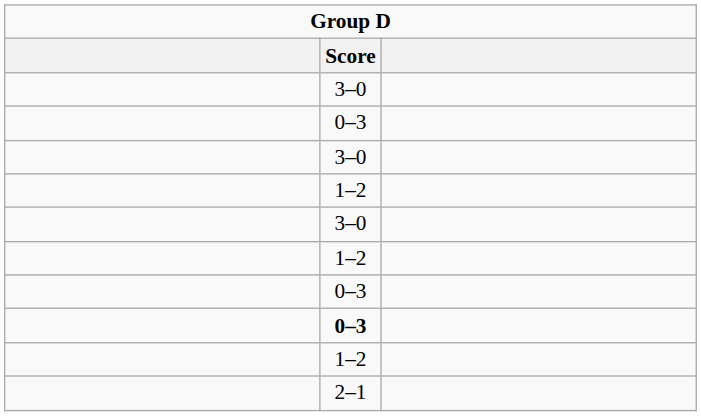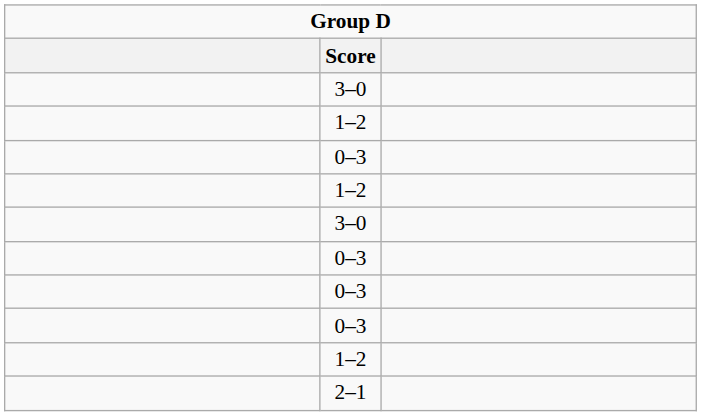row 4 | Score: 0–3 -> 1–2
row 5 | Score: 3–0 -> 0–3
row 8 | Score: 1–2 -> 0–3
row 10 | Score: bold -> normal
